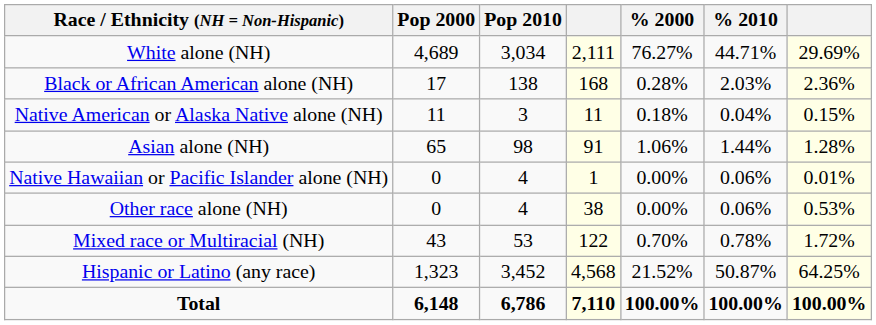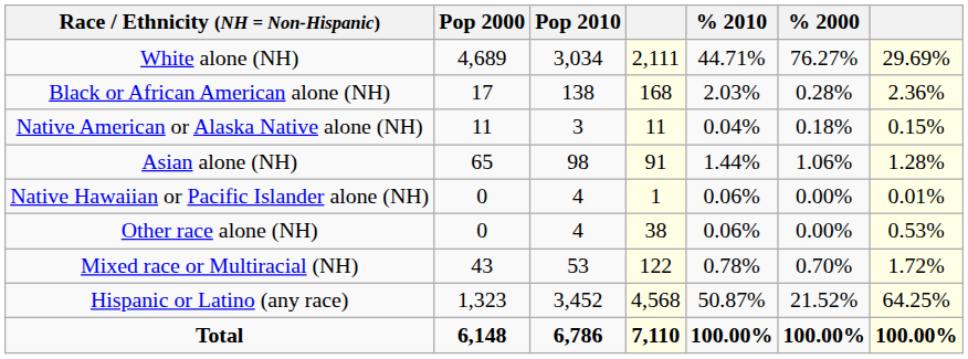columns swapped: % 2000 <-> % 2010
